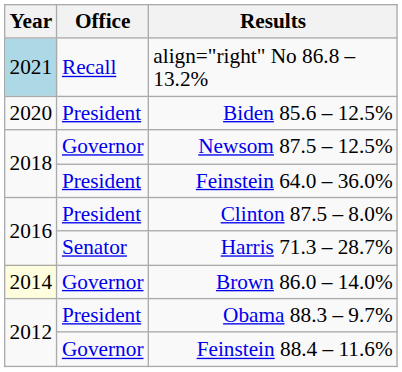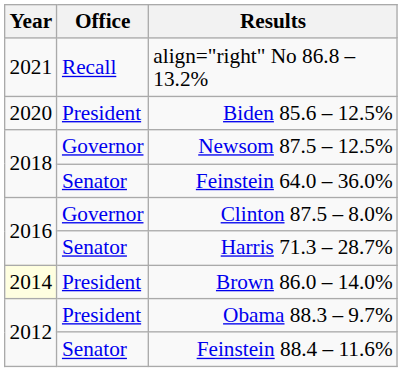align="right" No 86.8 – 13.2% | Year: lightblue background -> no background
Feinstein 64.0 – 36.0% | Office: President -> Senator
Clinton 87.5 – 8.0% | Office: President -> Governor
Brown 86.0 – 14.0% | Office: Governor -> President
Feinstein 88.4 – 11.6% | Office: Governor -> Senator
